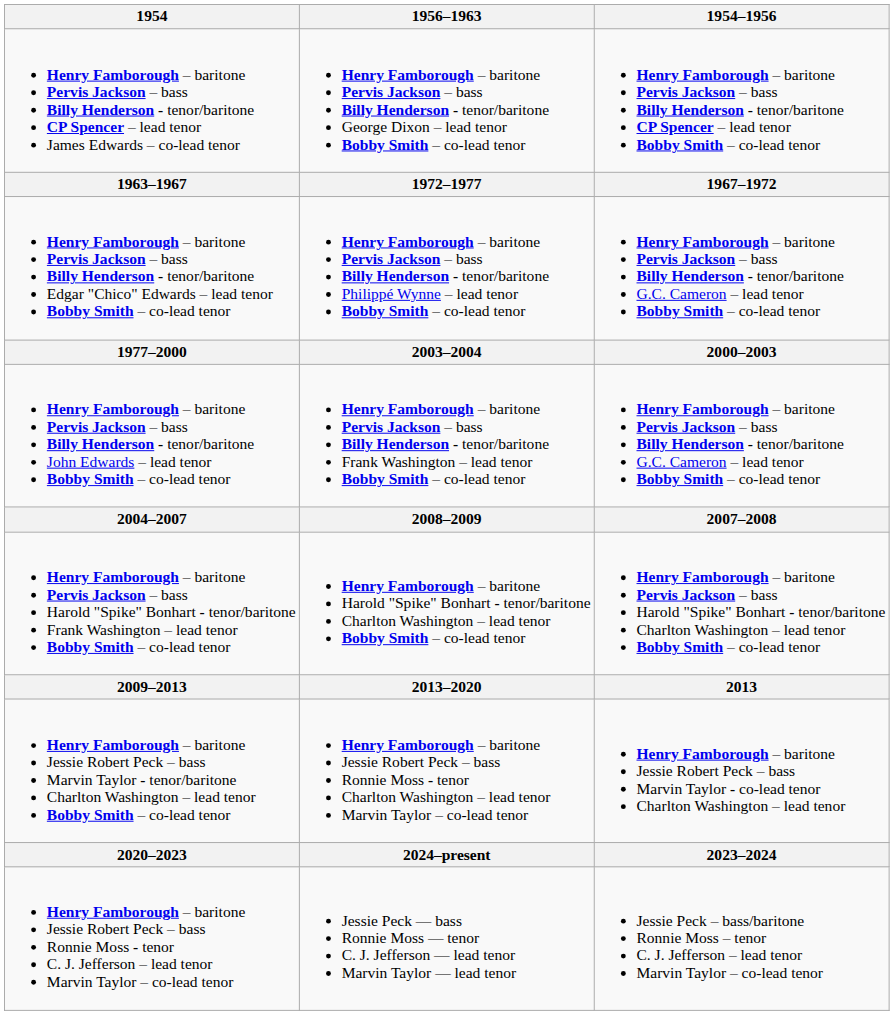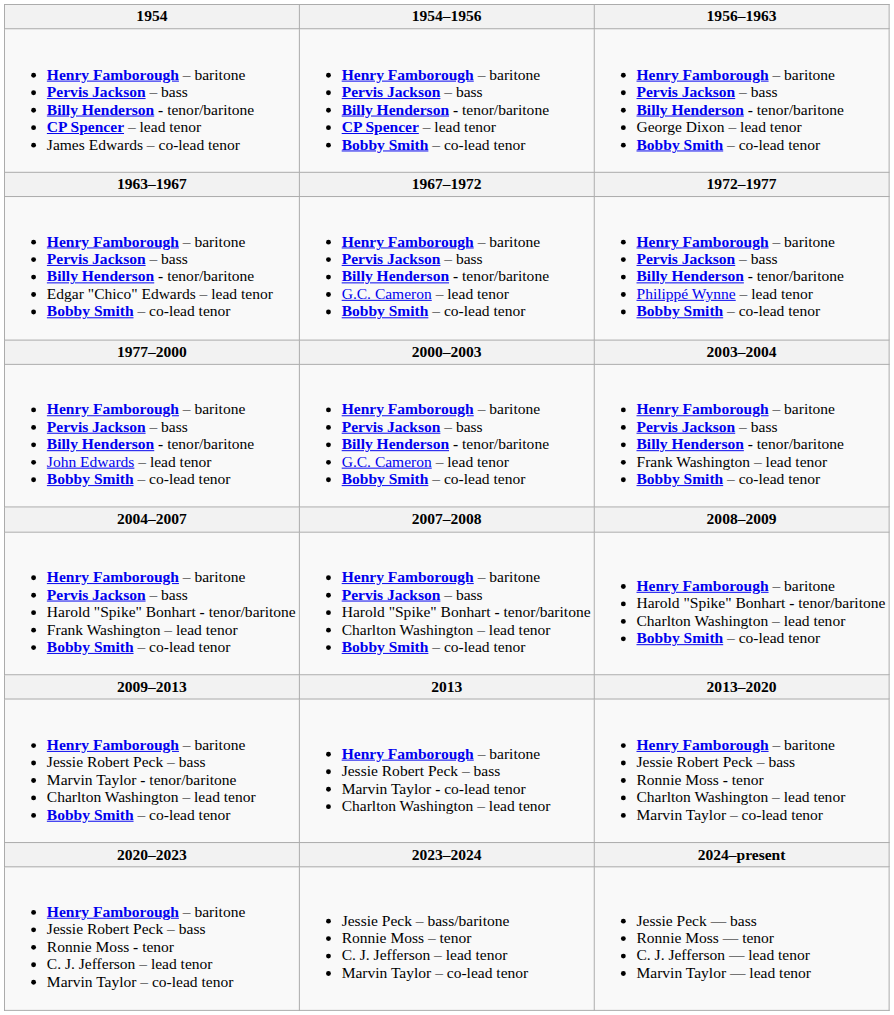columns swapped: 1954–1956 <-> 1956–1963
